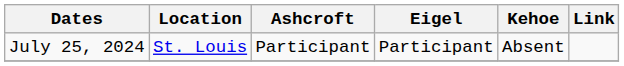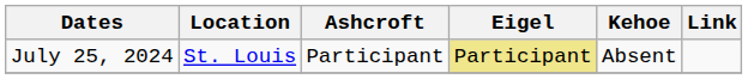July 25, 2024 | Eigel: no background -> khaki background
